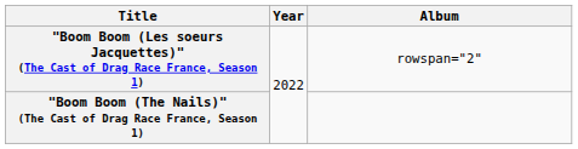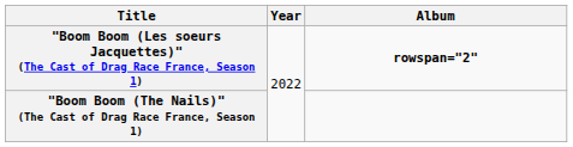row 2 | Album: normal -> bold
